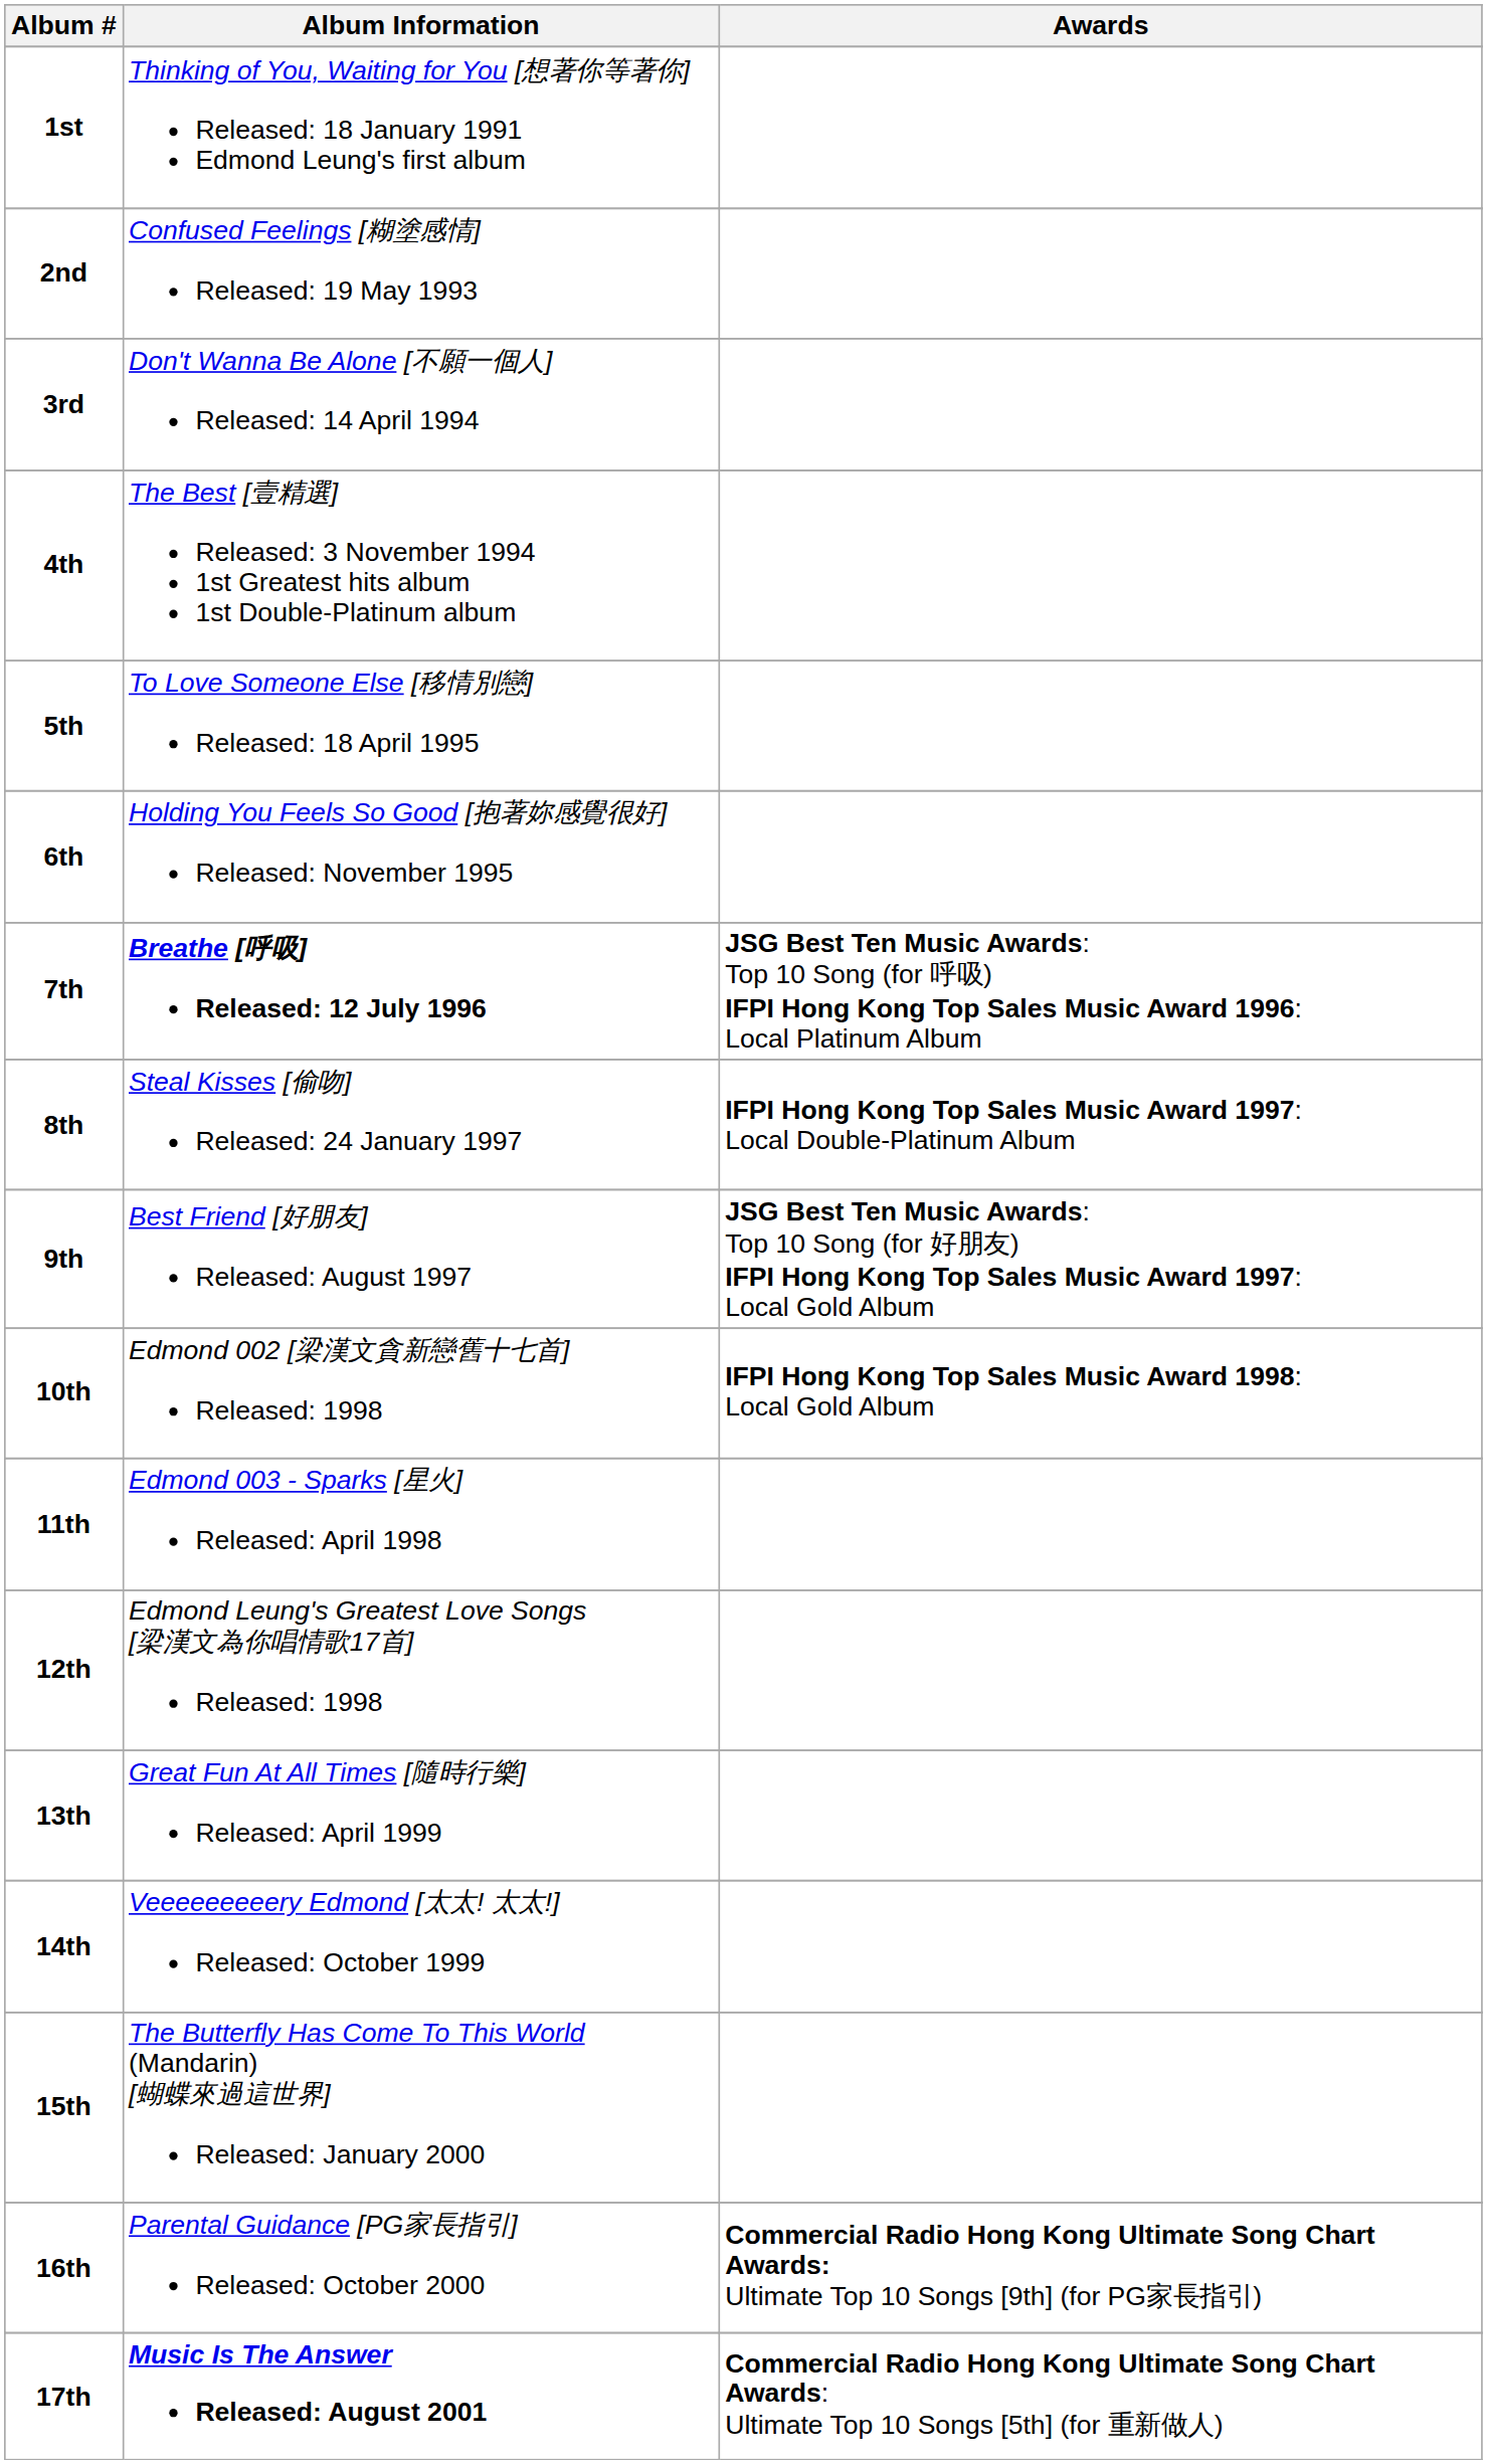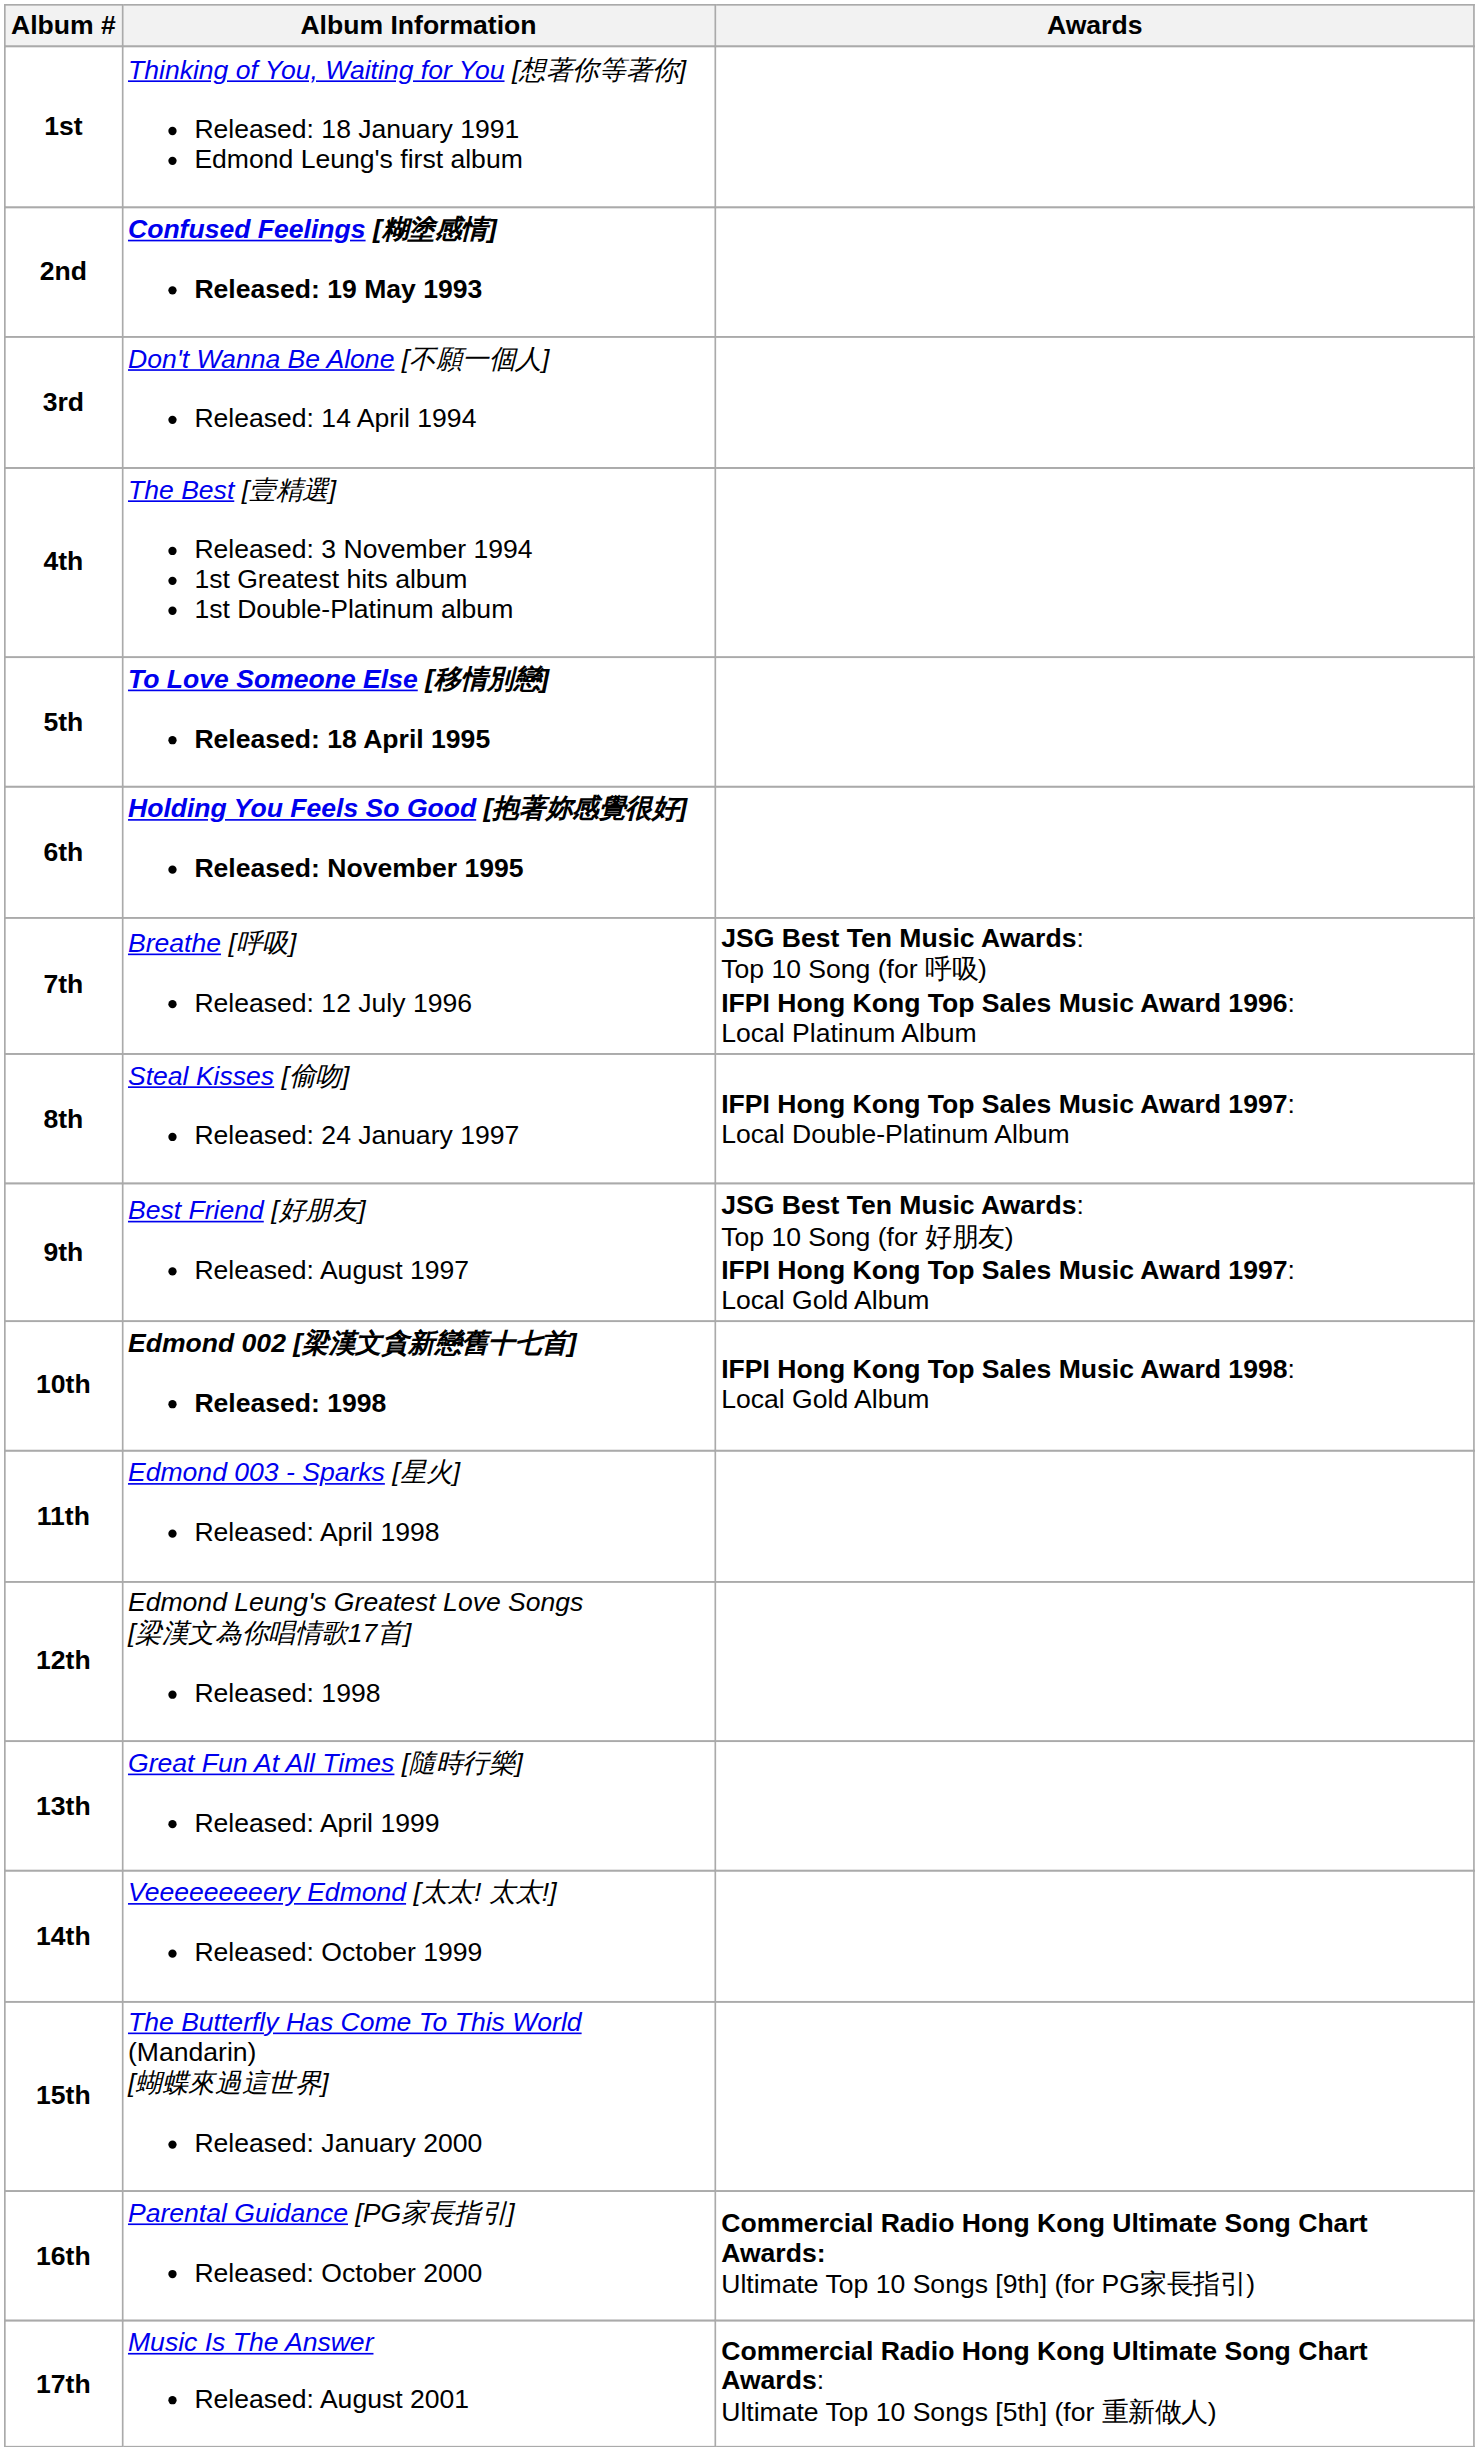2nd | Album Information: normal -> bold
5th | Album Information: normal -> bold
6th | Album Information: normal -> bold
7th | Album Information: bold -> normal
10th | Album Information: normal -> bold
17th | Album Information: bold -> normal
